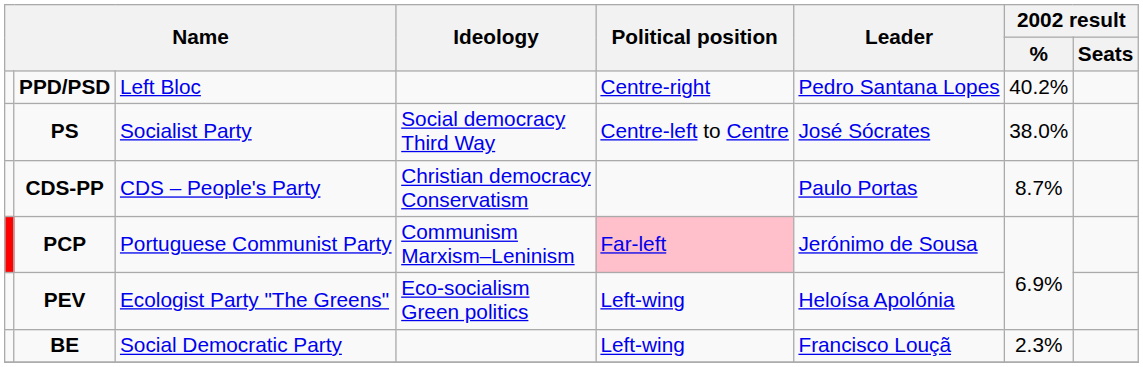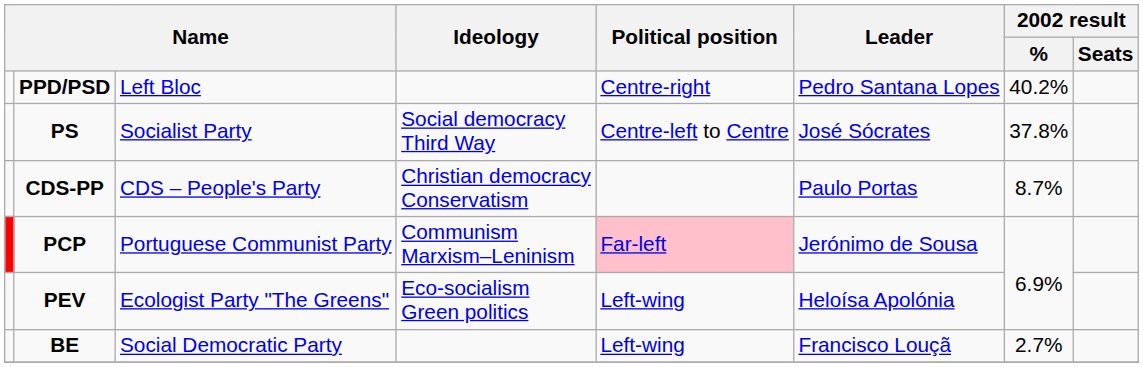PS | 2002 result / %: 38.0% -> 37.8%
BE | 2002 result / %: 2.3% -> 2.7%
